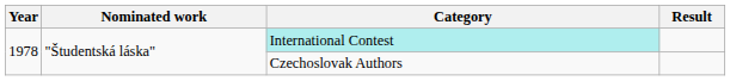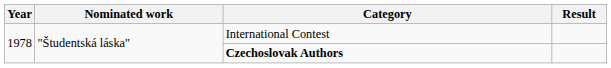International Contest | Category: paleturquoise background -> no background
Czechoslovak Authors | Category: normal -> bold
